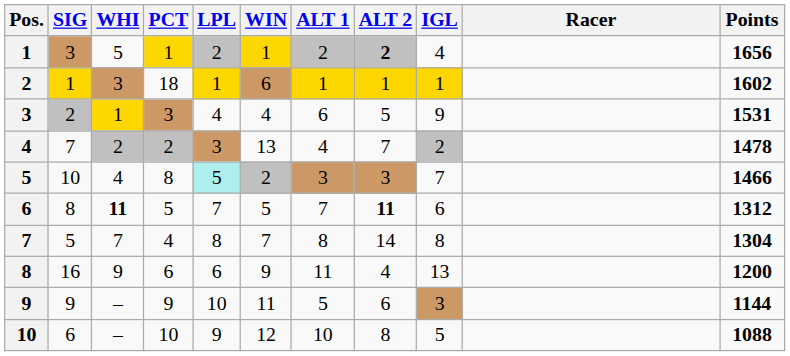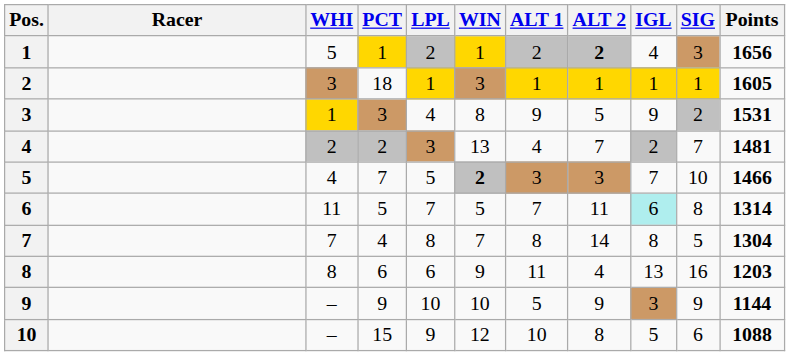columns swapped: Racer <-> SIG
row 3 | WIN: 6 -> 3
row 3 | Points: 1602 -> 1605
row 4 | WIN: 4 -> 8
row 4 | ALT 1: 6 -> 9
row 5 | Points: 1478 -> 1481
row 6 | PCT: 8 -> 7
row 6 | LPL: paleturquoise background -> no background
row 6 | WIN: normal -> bold
row 7 | WHI: bold -> normal
row 7 | ALT 2: bold -> normal
row 7 | IGL: no background -> paleturquoise background
row 7 | Points: 1312 -> 1314
row 9 | WHI: 9 -> 8
row 9 | Points: 1200 -> 1203
row 10 | WIN: 11 -> 10
row 10 | ALT 2: 6 -> 9
row 11 | PCT: 10 -> 15
